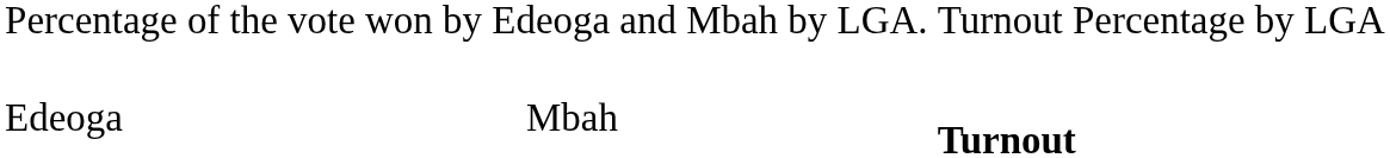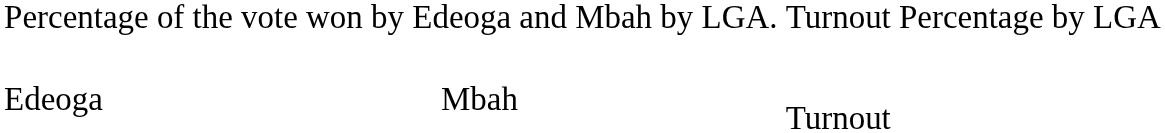Edeoga | column 3: bold -> normal
